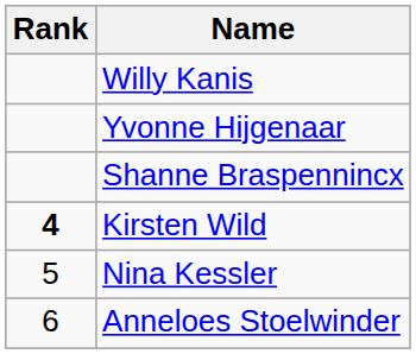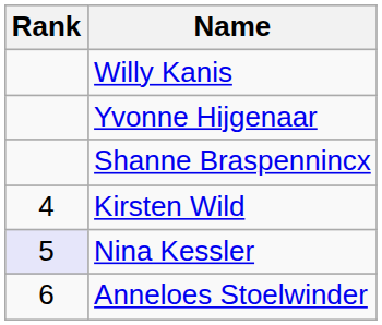Kirsten Wild | Rank: bold -> normal
Nina Kessler | Rank: no background -> lavender background
